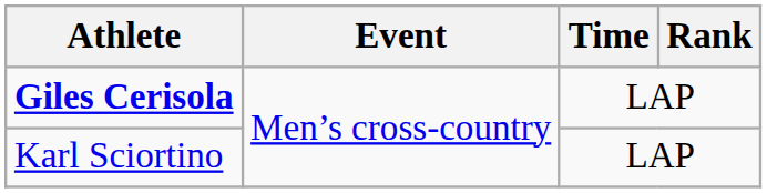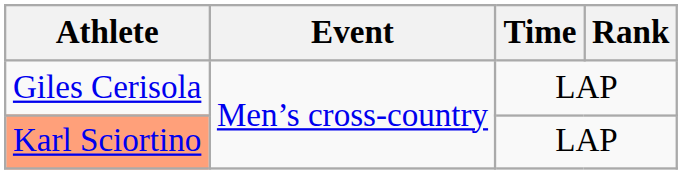Giles Cerisola | Athlete: bold -> normal
Karl Sciortino | Athlete: no background -> lightsalmon background
